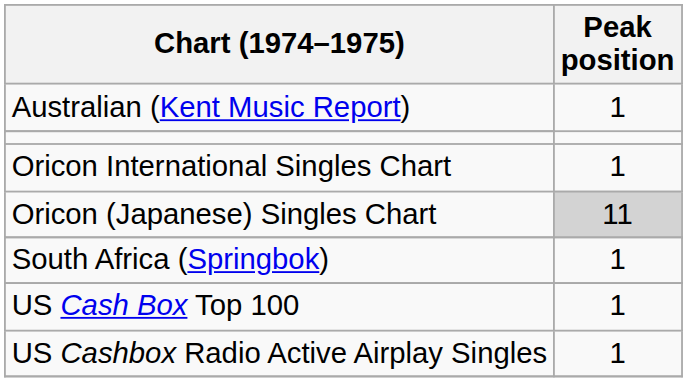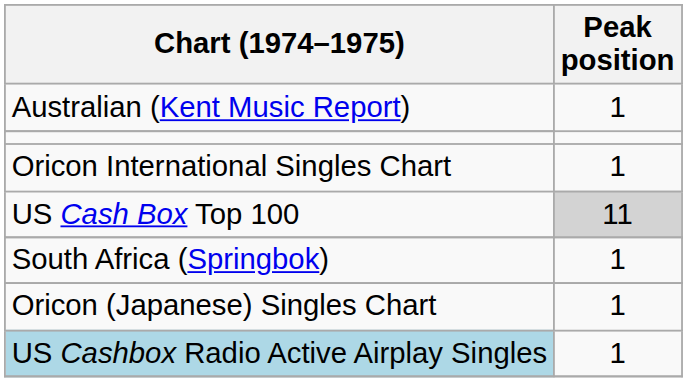row 5 | Chart (1974–1975): Oricon (Japanese) Singles Chart -> US Cash Box Top 100
row 7 | Chart (1974–1975): US Cash Box Top 100 -> Oricon (Japanese) Singles Chart
row 8 | Chart (1974–1975): no background -> lightblue background
